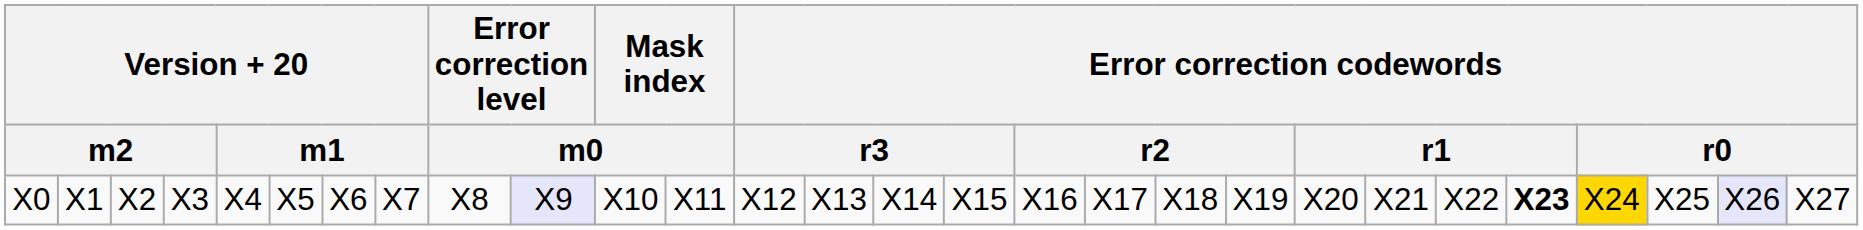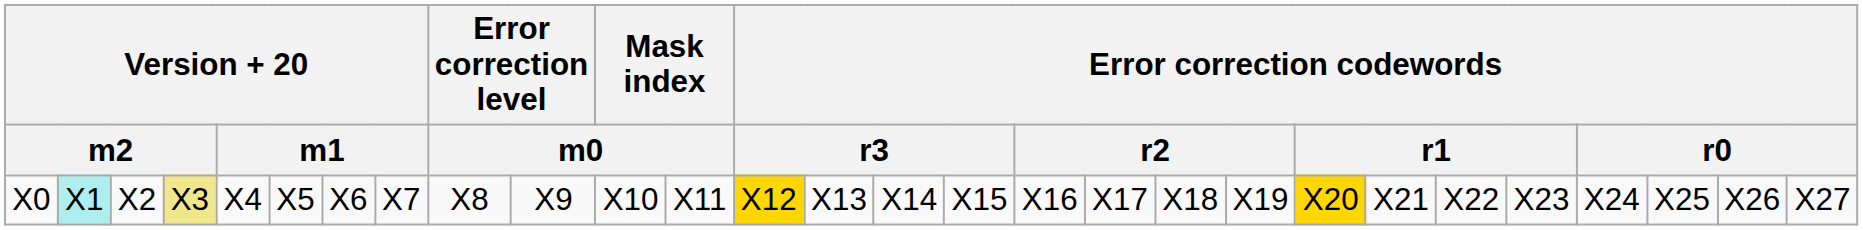X0 | column 2: no background -> paleturquoise background
X0 | column 4: no background -> khaki background
X0 | column 10: lavender background -> no background
X0 | column 13: no background -> gold background
X0 | column 21: no background -> gold background
X0 | column 24: bold -> normal
X0 | column 25: gold background -> no background
X0 | column 27: lavender background -> no background
